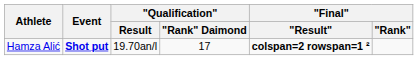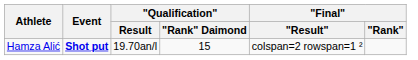Hamza Alić | "Qualification" / "Rank" Daimond: 17 -> 15
Hamza Alić | "Final" / "Result": bold -> normal
